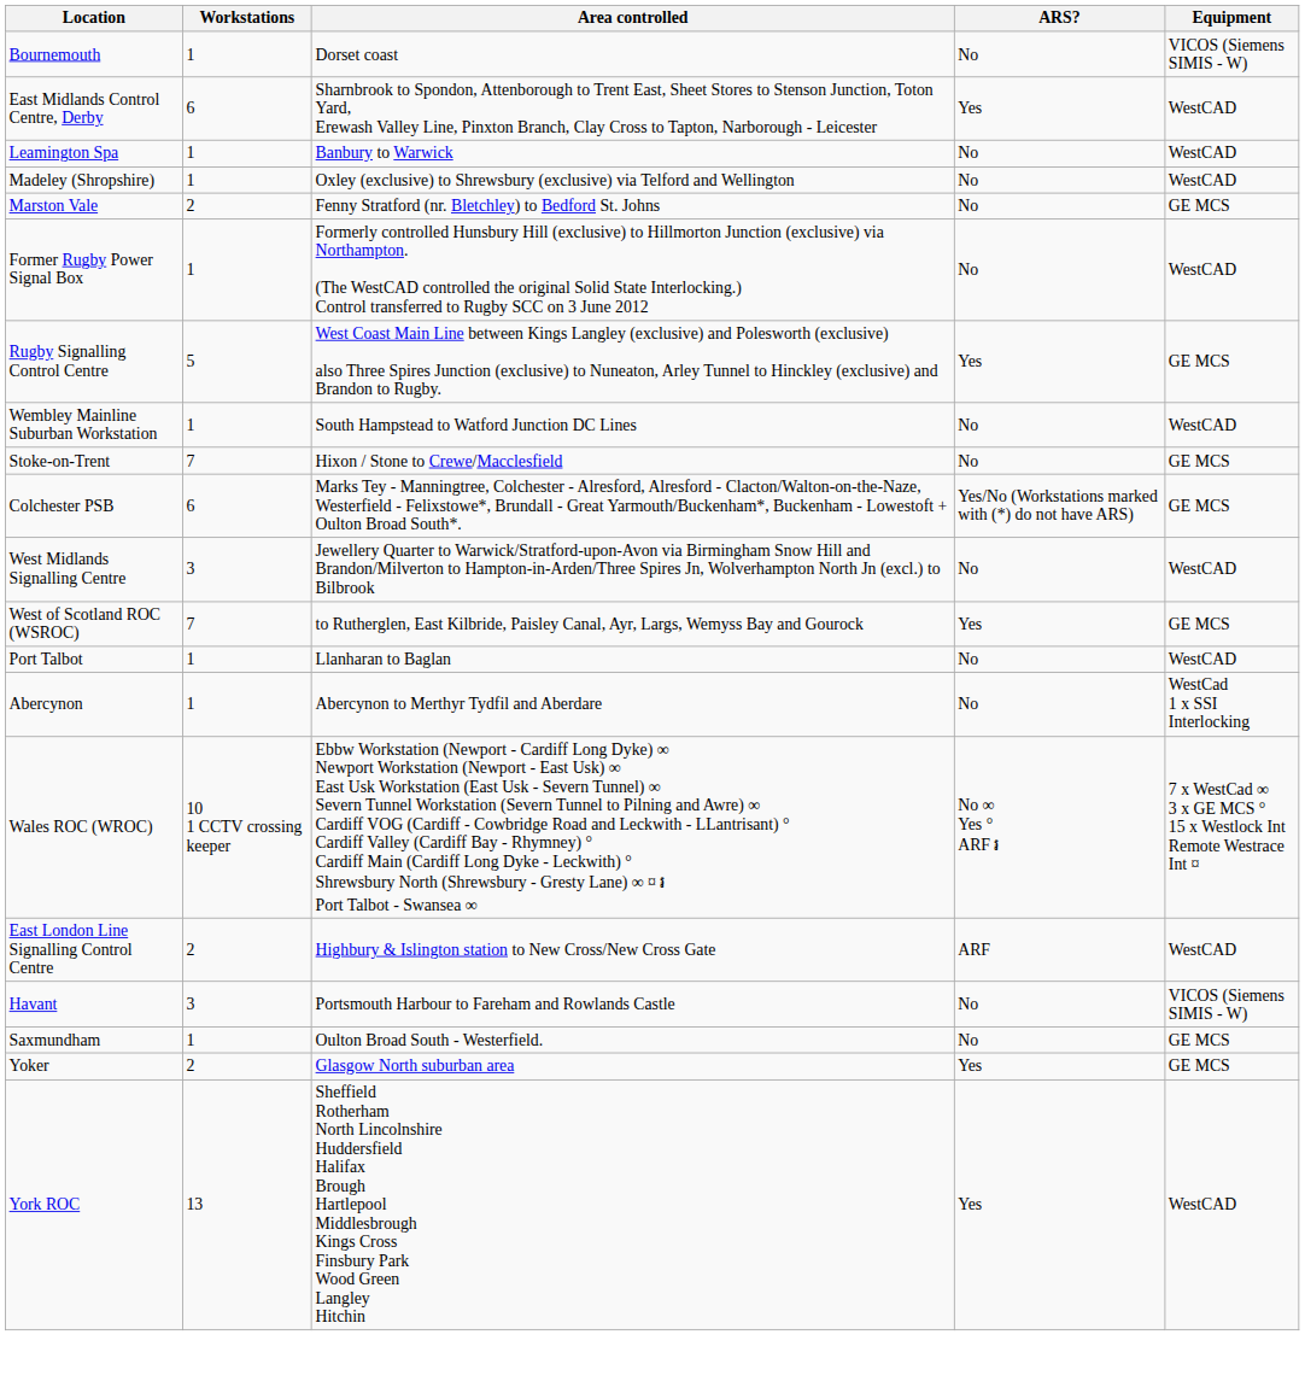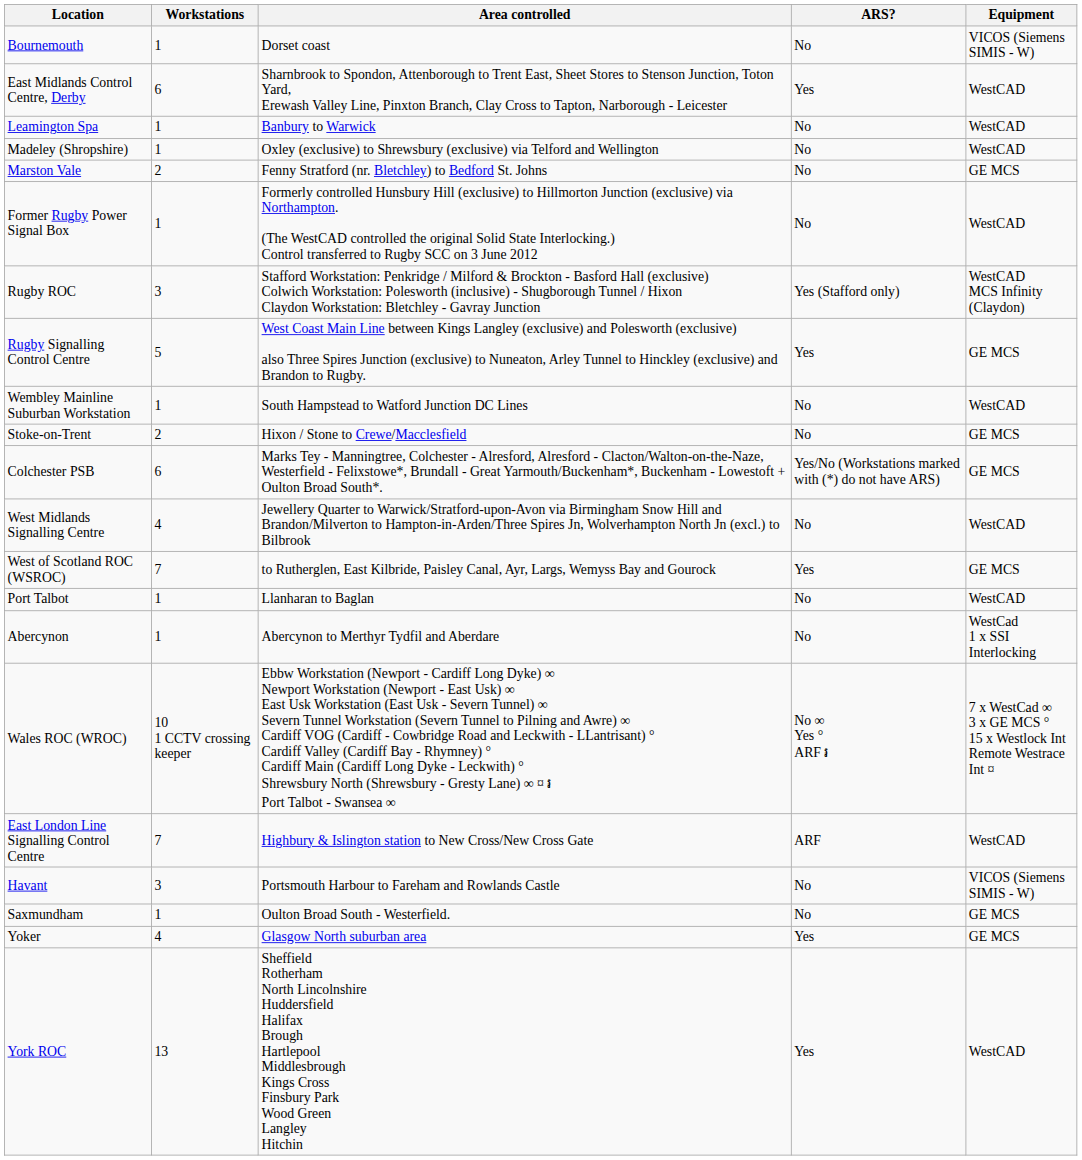+ row: Rugby ROC | 3 | Stafford Workstation: Penkridge / Milford & Brockton - Basford Hall (exclusive) Colwich Workstation: Polesworth (inclusive) - Shugborough Tunnel / Hixon Claydon Workstation: Bletchley - Gavray Junction | Yes (Stafford only) | WestCAD MCS Infinity (Claydon)
Stoke-on-Trent | Workstations: 7 -> 2
West Midlands Signalling Centre | Workstations: 3 -> 4
East London Line Signalling Control Centre | Workstations: 2 -> 7
Yoker | Workstations: 2 -> 4
